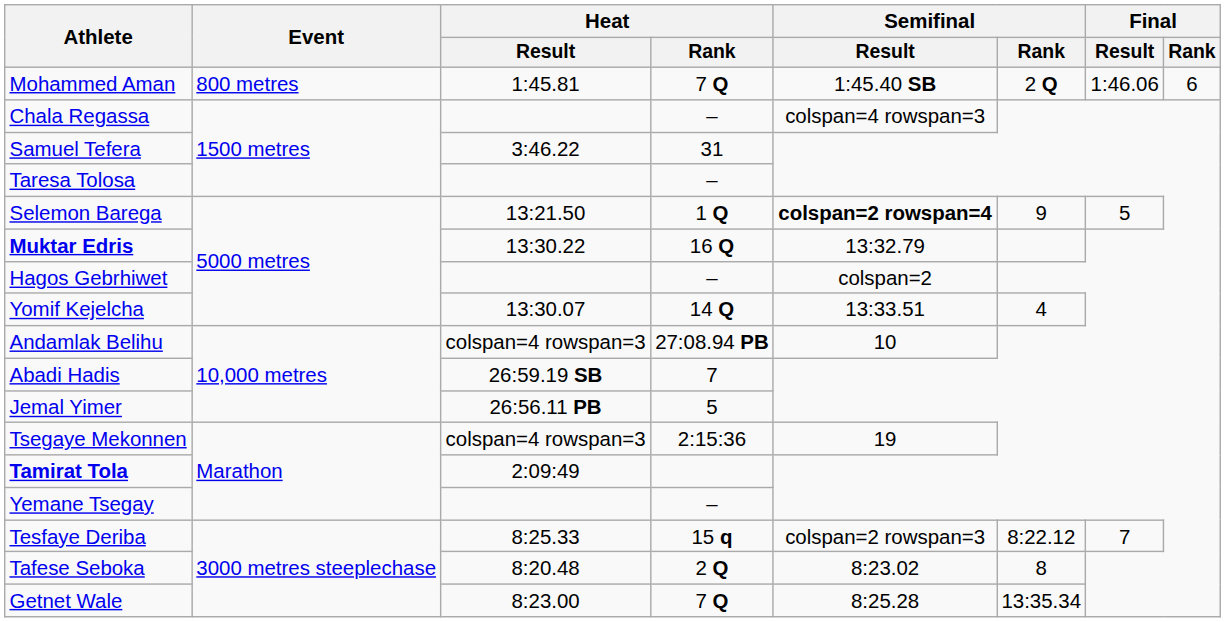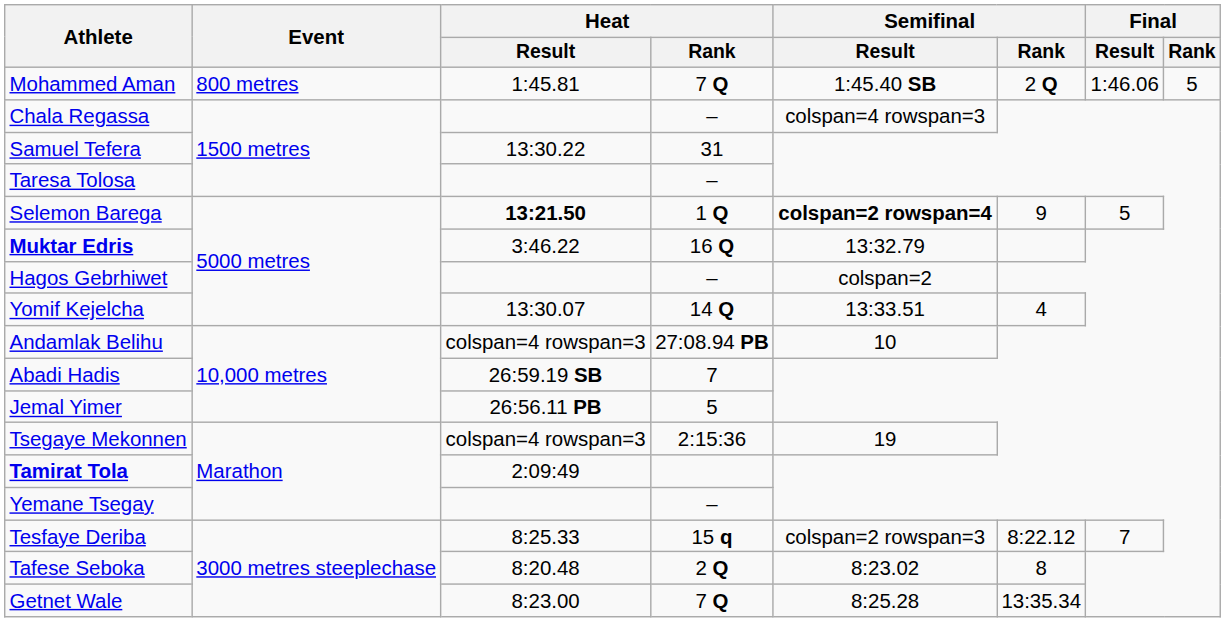Mohammed Aman | Final / Rank: 6 -> 5
Samuel Tefera | Heat / Result: 3:46.22 -> 13:30.22
Selemon Barega | Heat / Result: normal -> bold
Muktar Edris | Heat / Result: 13:30.22 -> 3:46.22
